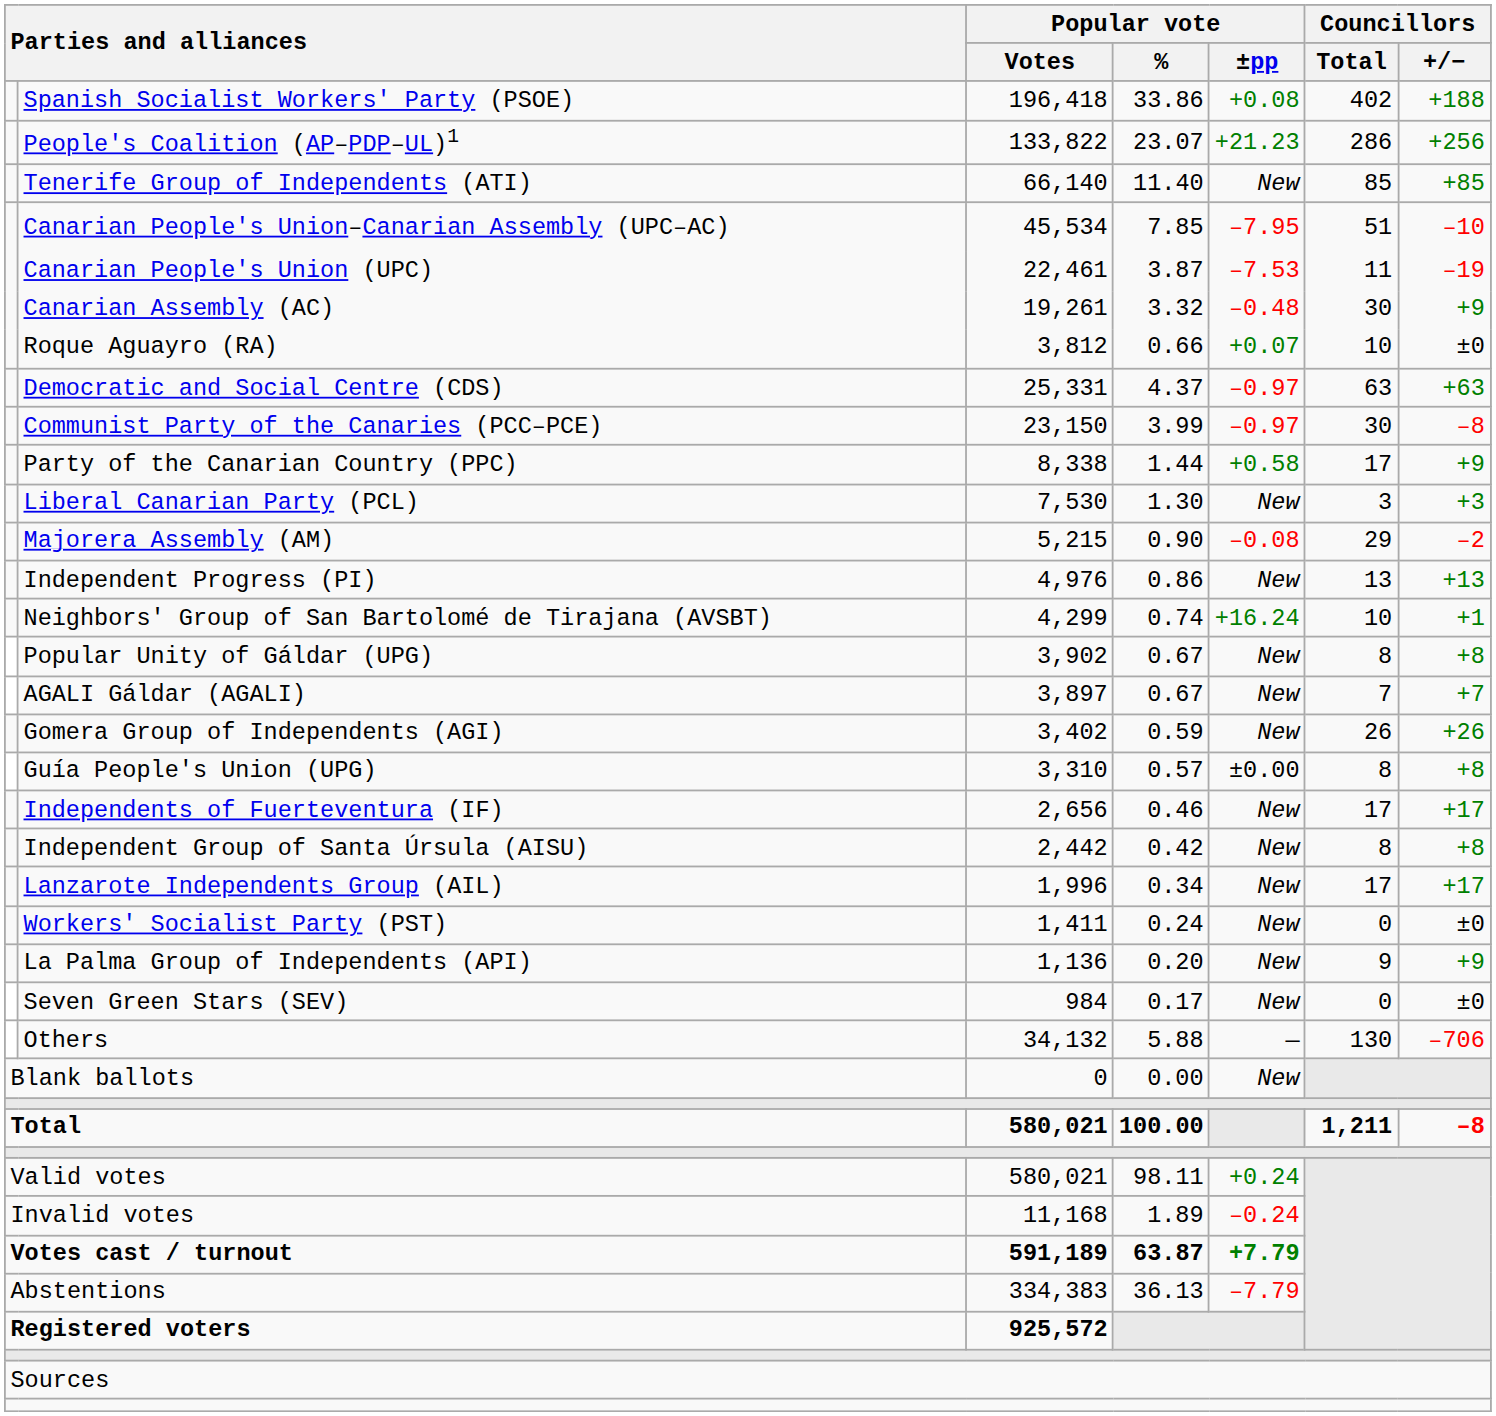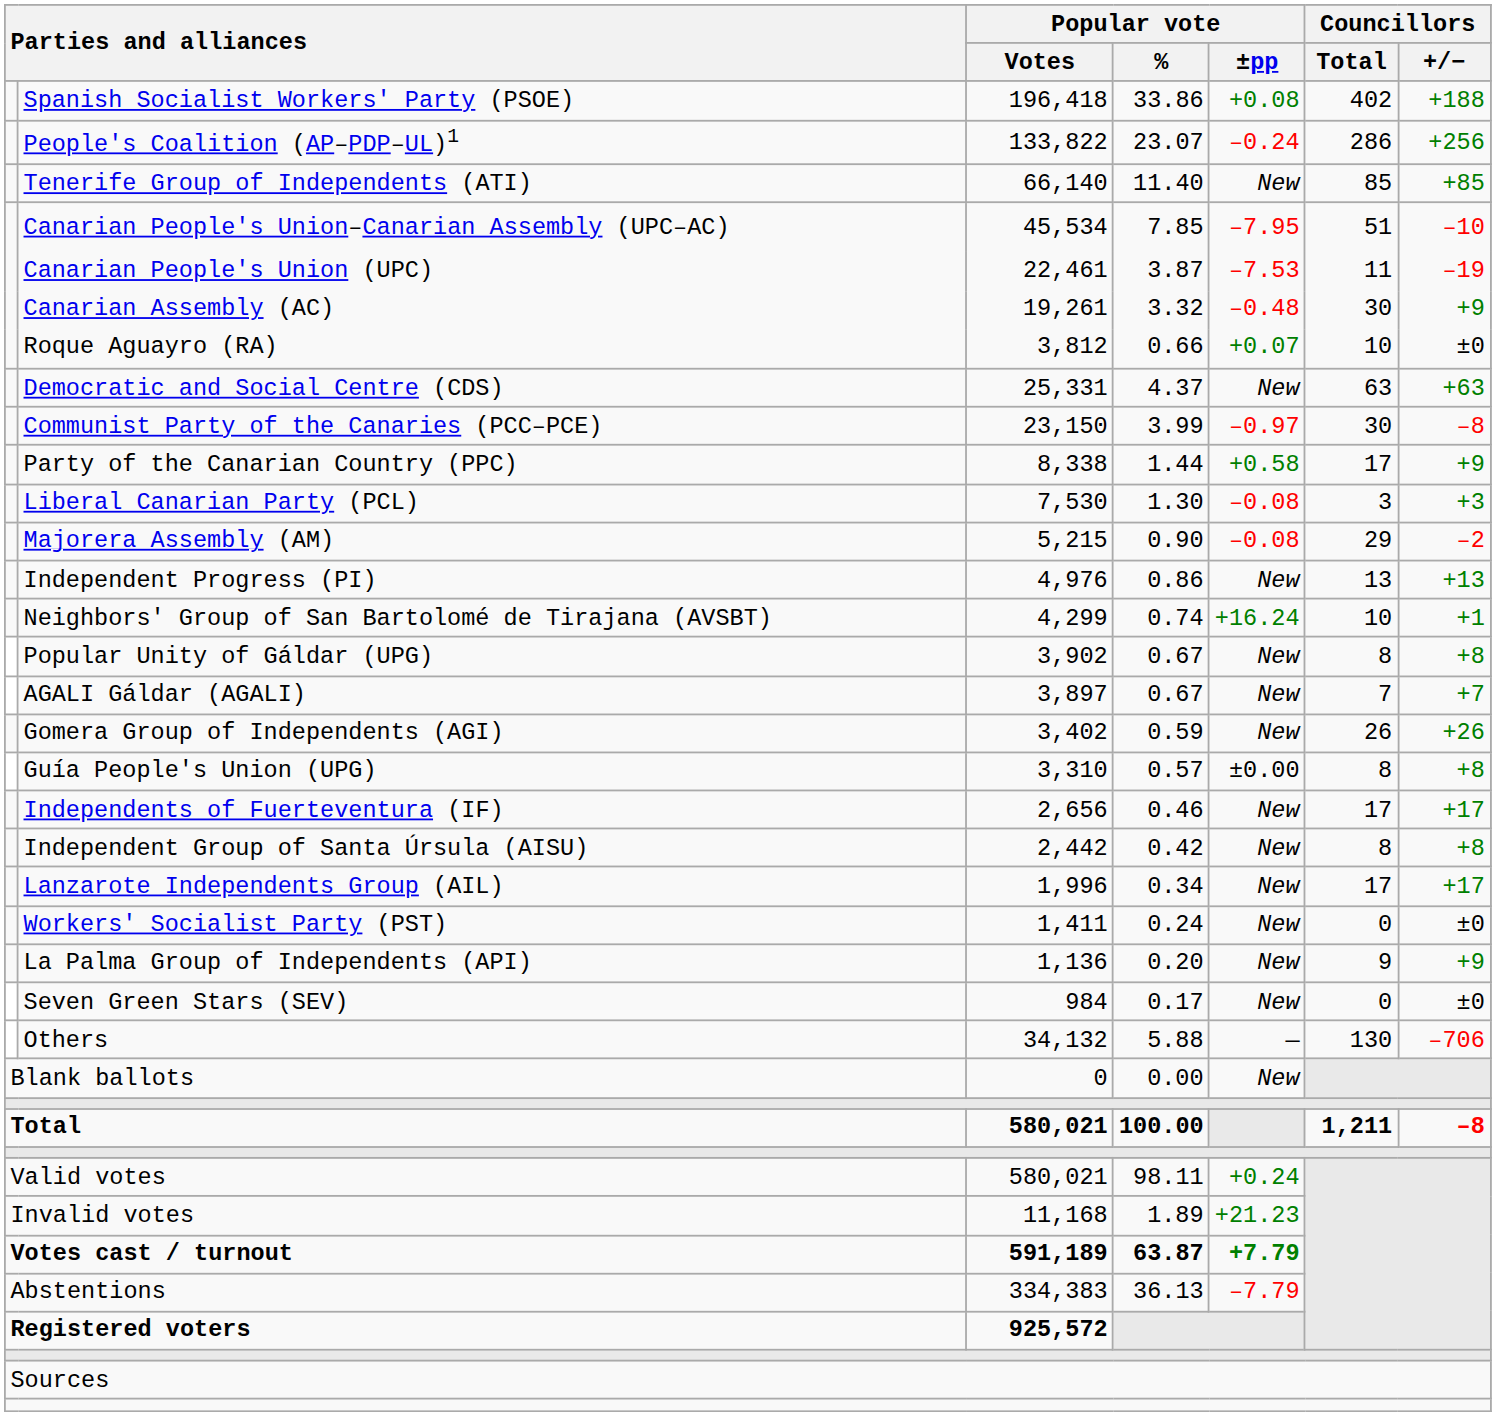People's Coalition (AP–PDP–UL)1 | Popular vote / ±pp: +21.23 -> –0.24
Democratic and Social Centre (CDS) | Popular vote / ±pp: –0.97 -> New
Liberal Canarian Party (PCL) | Popular vote / ±pp: New -> –0.08
Invalid votes | Popular vote / ±pp: –0.24 -> +21.23
